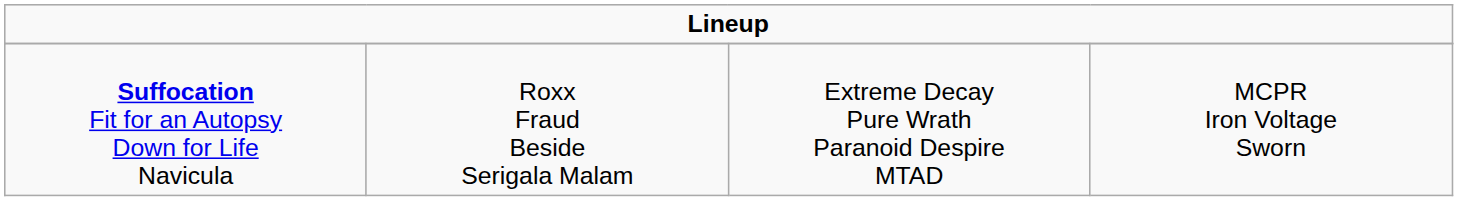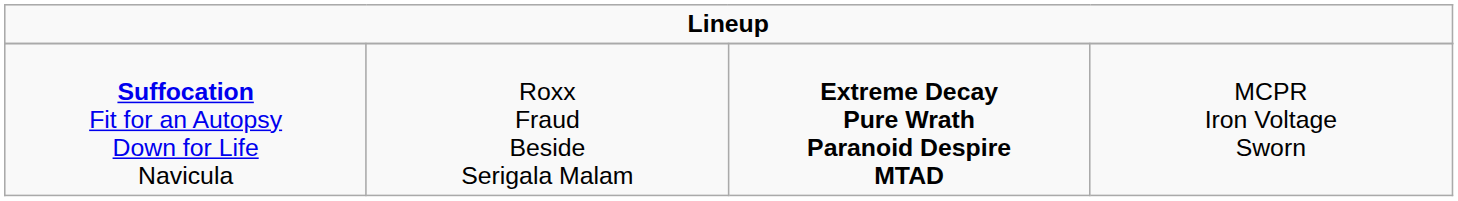Suffocation Fit for an Autopsy Down for Life Navicula | column 3: normal -> bold
